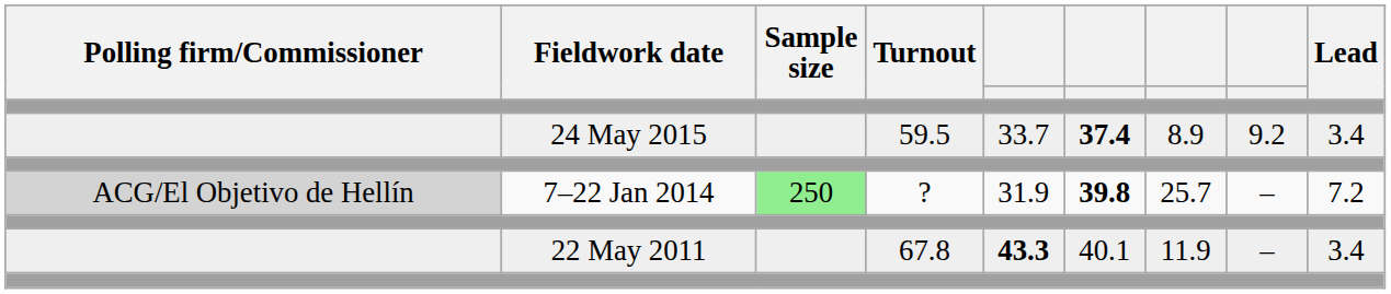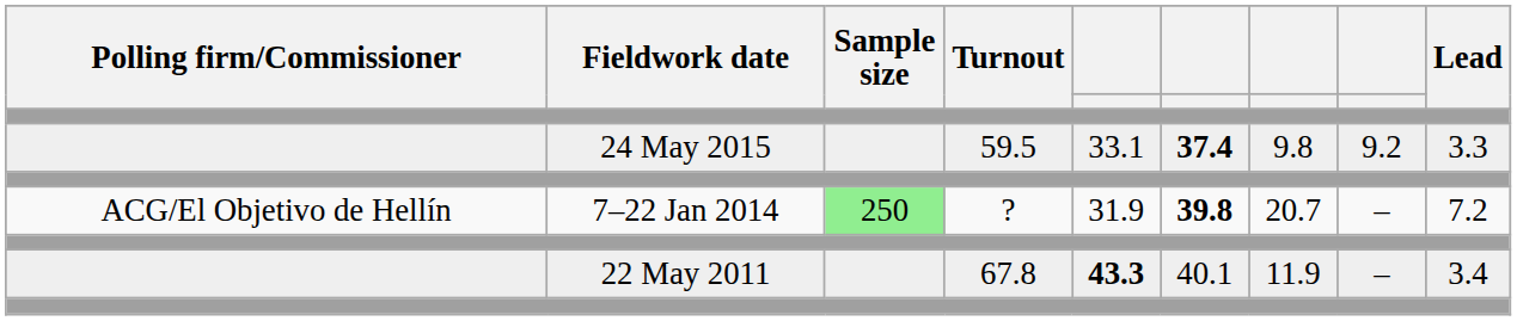24 May 2015 | column 5: 33.7 -> 33.1
24 May 2015 | column 7: 8.9 -> 9.8
24 May 2015 | Lead: 3.4 -> 3.3
7–22 Jan 2014 | Polling firm/Commissioner: lightgrey background -> no background
7–22 Jan 2014 | column 7: 25.7 -> 20.7
